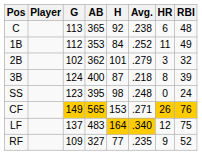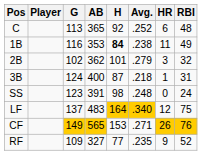C | Avg.: .238 -> .252
1B | G: 112 -> 116
1B | H: normal -> bold
1B | Avg.: .252 -> .238
3B | HR: 8 -> 1
3B | RBI: 39 -> 31
SS | AB: 395 -> 391
rows swapped: LF <-> CF
